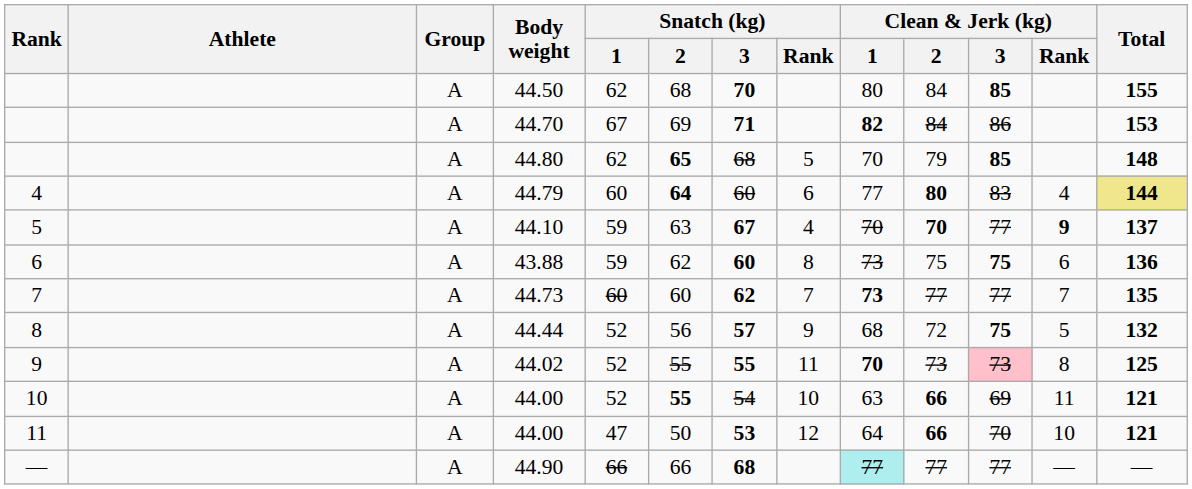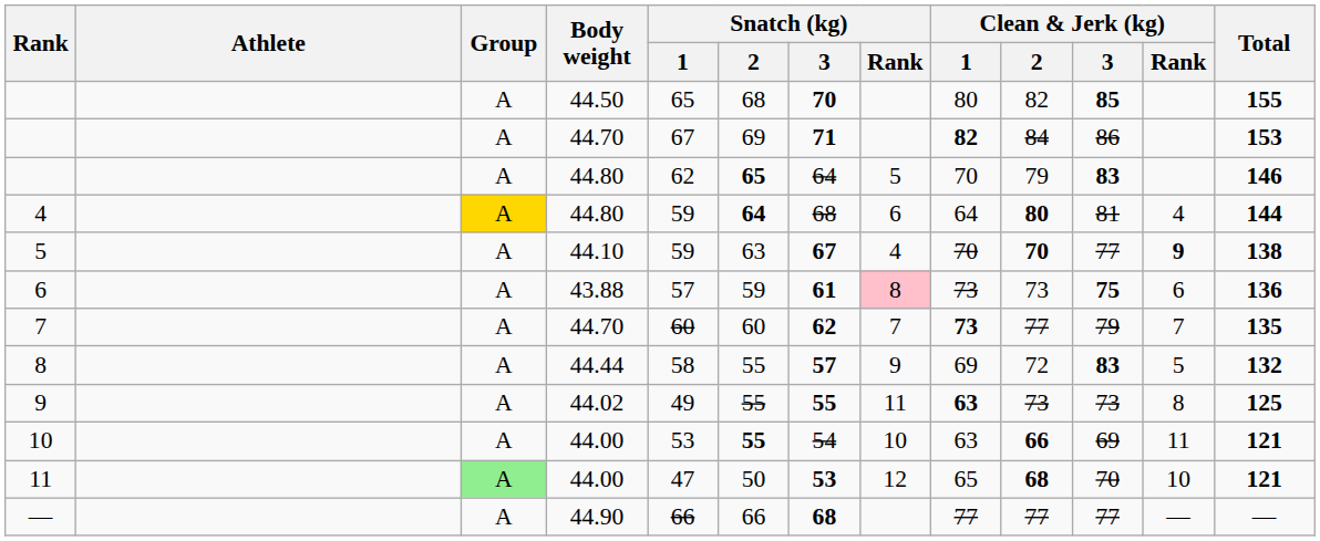row 3 | Snatch (kg) / 1: 62 -> 65
row 3 | Clean & Jerk (kg) / 2: 84 -> 82
row 5 | Snatch (kg) / 3: 68 -> 64
row 5 | Clean & Jerk (kg) / 3: 85 -> 83
row 5 | Total: 148 -> 146
row 6 | Group: no background -> gold background
row 6 | Body weight: 44.79 -> 44.80
row 6 | Snatch (kg) / 1: 60 -> 59
row 6 | Snatch (kg) / 3: 60 -> 68
row 6 | Clean & Jerk (kg) / 1: 77 -> 64
row 6 | Clean & Jerk (kg) / 3: 83 -> 81
row 6 | Total: khaki background -> no background
row 7 | Total: 137 -> 138
row 8 | Snatch (kg) / 1: 59 -> 57
row 8 | Snatch (kg) / 2: 62 -> 59
row 8 | Snatch (kg) / 3: 60 -> 61
row 8 | Snatch (kg) / Rank: no background -> pink background
row 8 | Clean & Jerk (kg) / 2: 75 -> 73
row 9 | Body weight: 44.73 -> 44.70
row 9 | Clean & Jerk (kg) / 3: 77 -> 79
row 10 | Snatch (kg) / 1: 52 -> 58
row 10 | Snatch (kg) / 2: 56 -> 55
row 10 | Clean & Jerk (kg) / 1: 68 -> 69
row 10 | Clean & Jerk (kg) / 3: 75 -> 83
row 11 | Snatch (kg) / 1: 52 -> 49
row 11 | Clean & Jerk (kg) / 1: 70 -> 63
row 11 | Clean & Jerk (kg) / 3: pink background -> no background
row 12 | Snatch (kg) / 1: 52 -> 53
row 13 | Group: no background -> lightgreen background
row 13 | Clean & Jerk (kg) / 1: 64 -> 65
row 13 | Clean & Jerk (kg) / 2: 66 -> 68
row 14 | Clean & Jerk (kg) / 1: paleturquoise background -> no background
